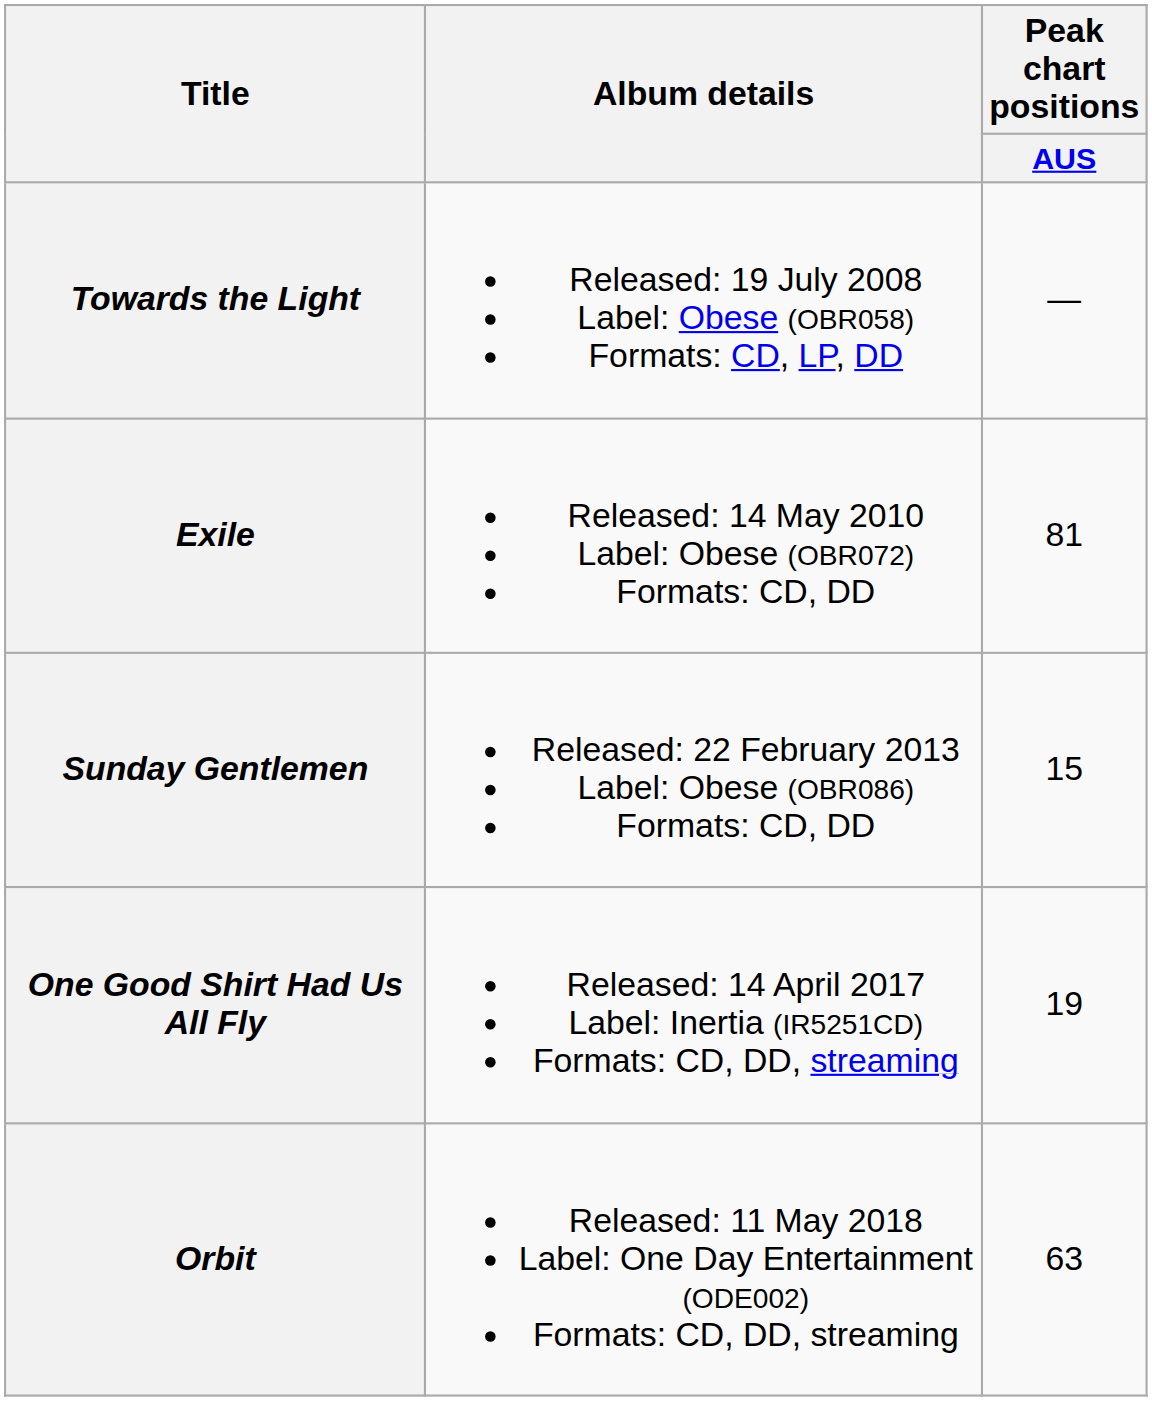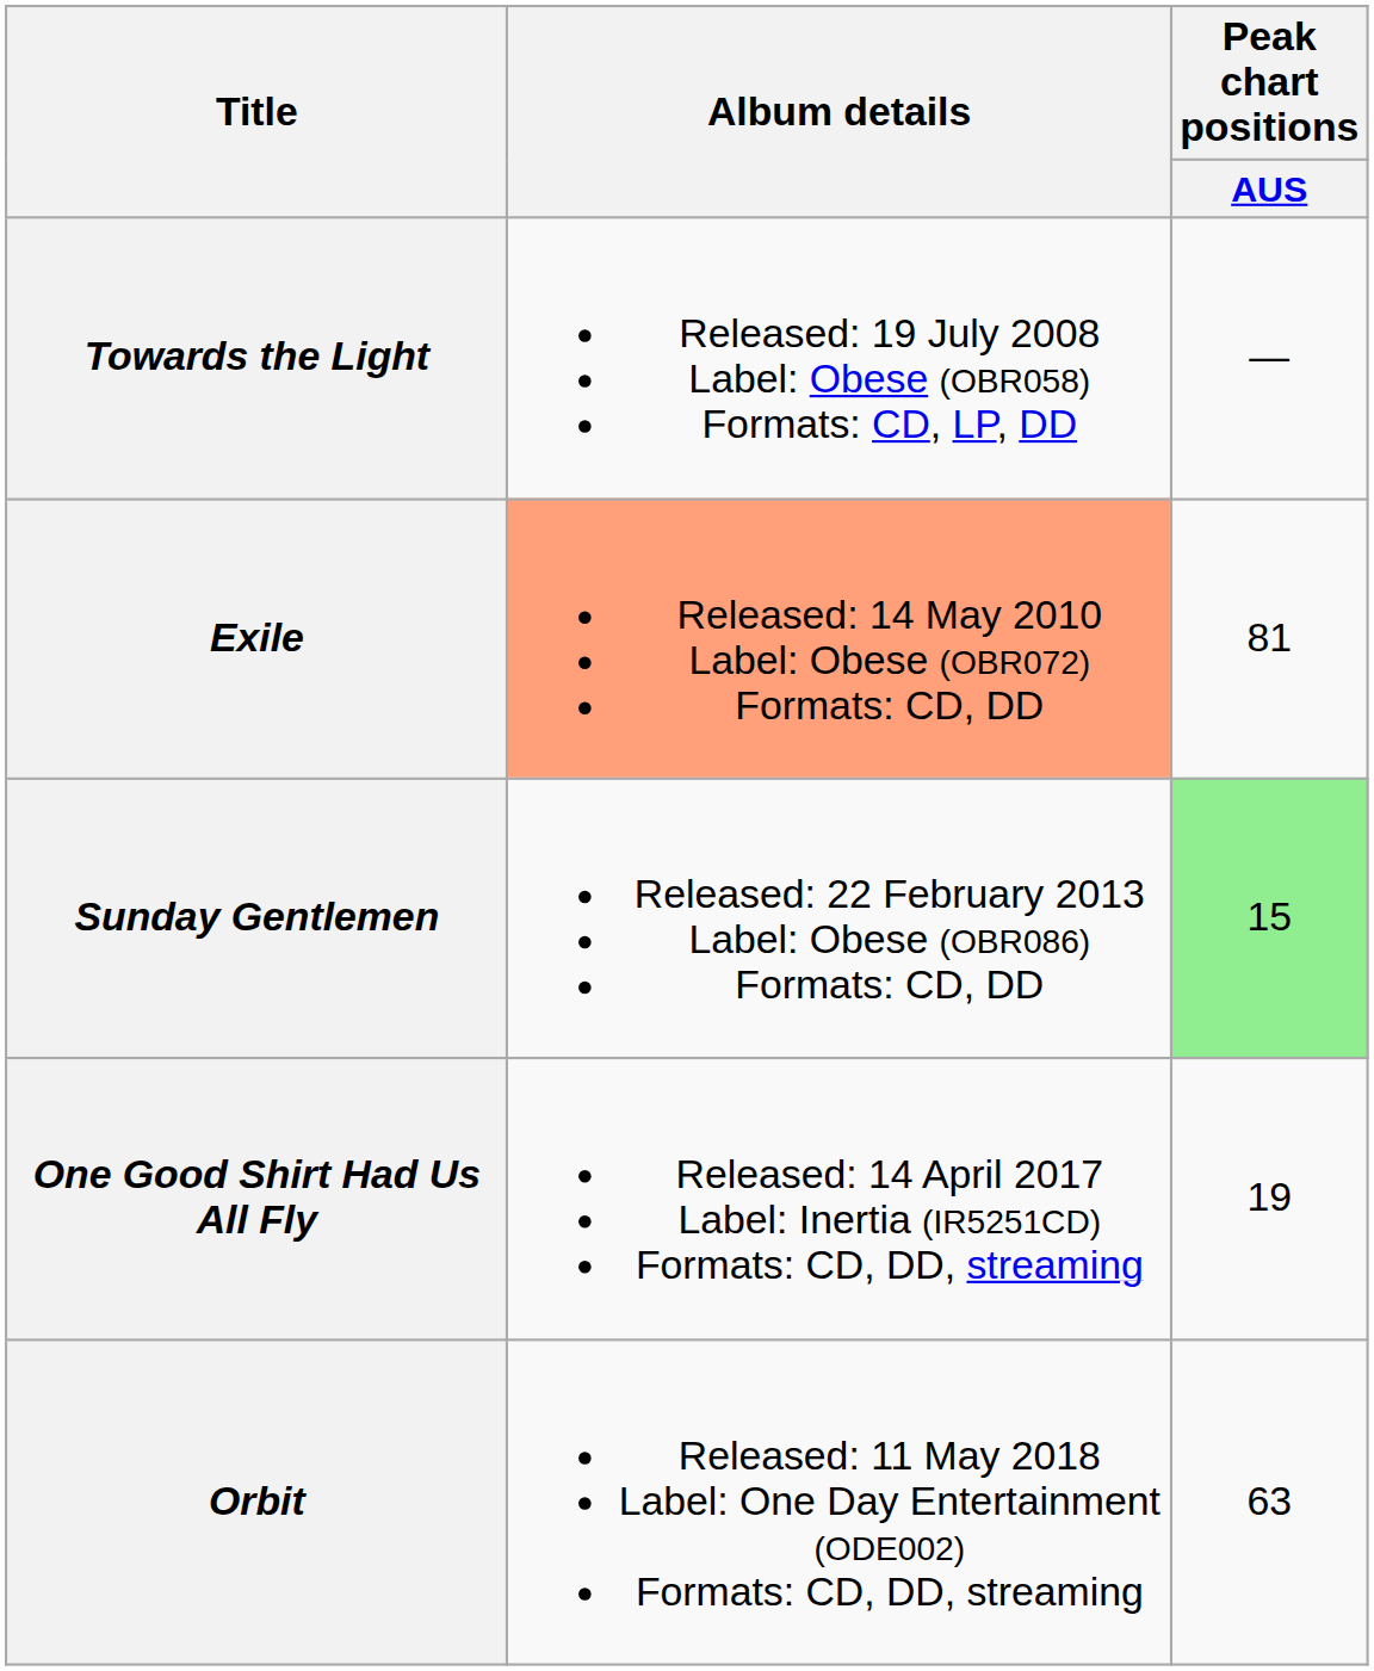Exile | Album details: no background -> lightsalmon background
Sunday Gentlemen | Peak chart positions / AUS: no background -> lightgreen background
